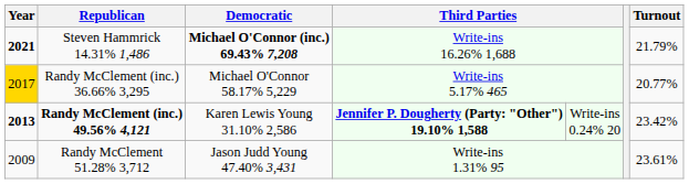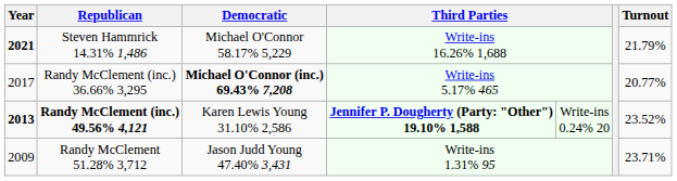Steven Hammrick 14.31% 1,486 | Democratic: Michael O'Connor (inc.) 69.43% 7,208 -> Michael O'Connor 58.17% 5,229
Randy McClement (inc.) 36.66% 3,295 | Year: gold background -> no background
Randy McClement (inc.) 36.66% 3,295 | Democratic: Michael O'Connor 58.17% 5,229 -> Michael O'Connor (inc.) 69.43% 7,208
Randy McClement (inc.) 49.56% 4,121 | Turnout: 23.42% -> 23.52%
Randy McClement 51.28% 3,712 | Turnout: 23.61% -> 23.71%
